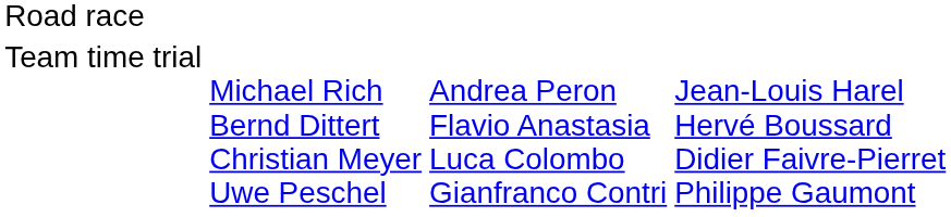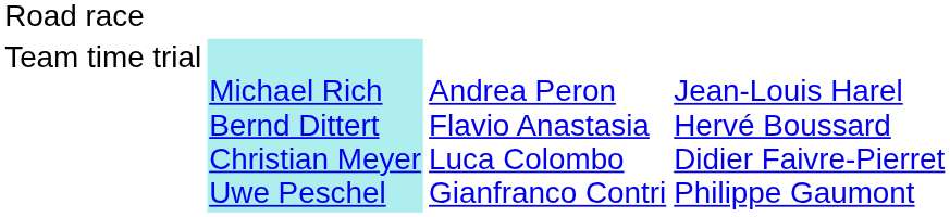Team time trial | column 2: no background -> paleturquoise background
